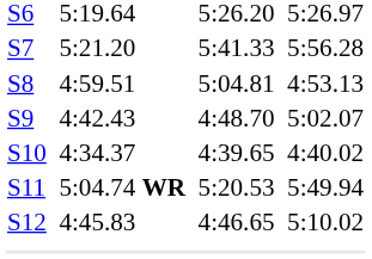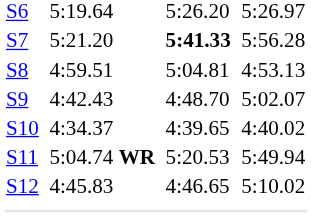S7 | column 3: normal -> bold
